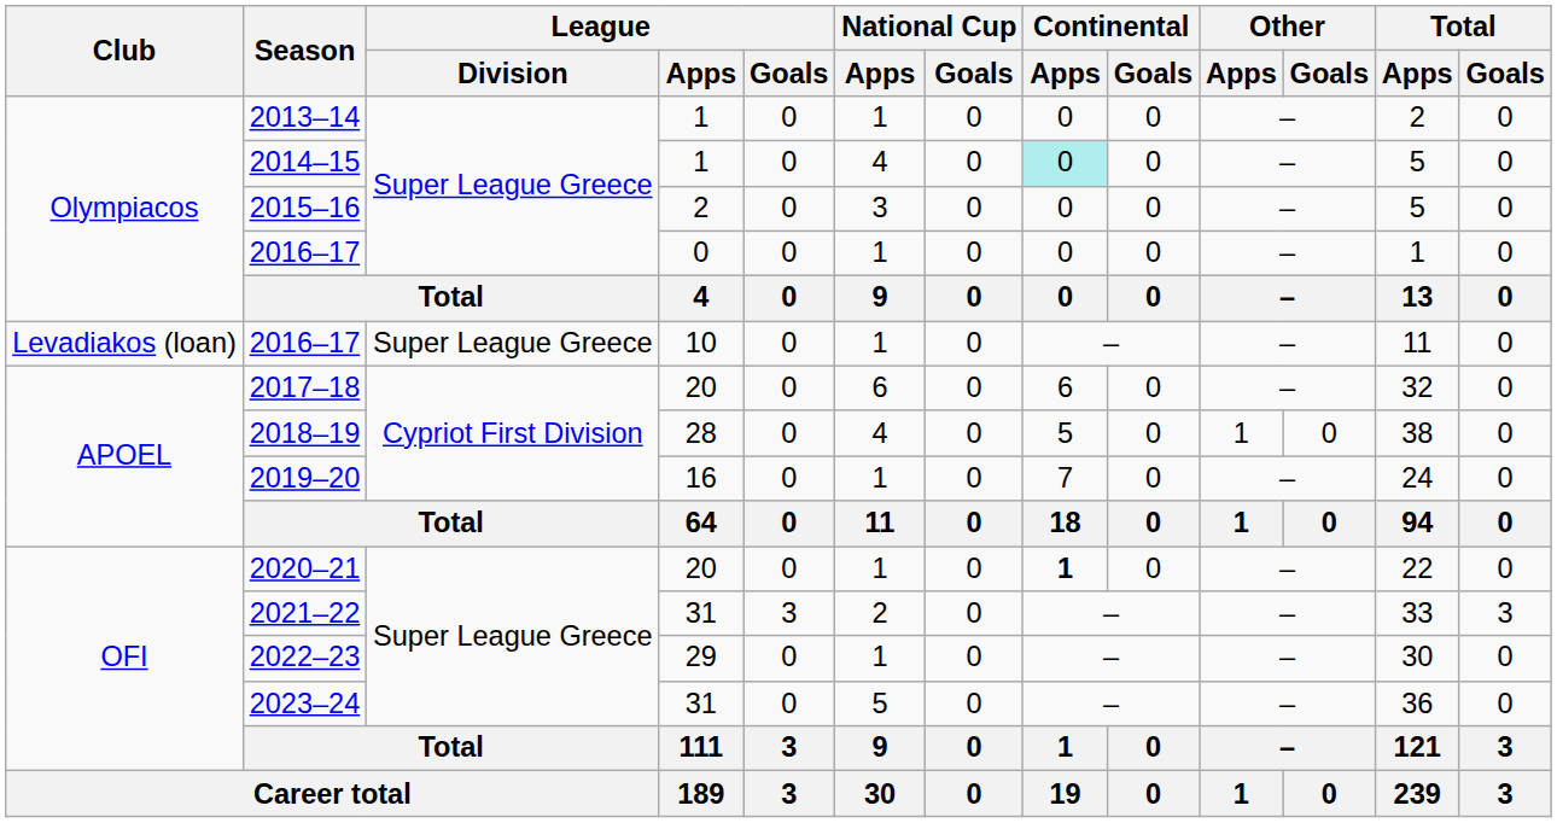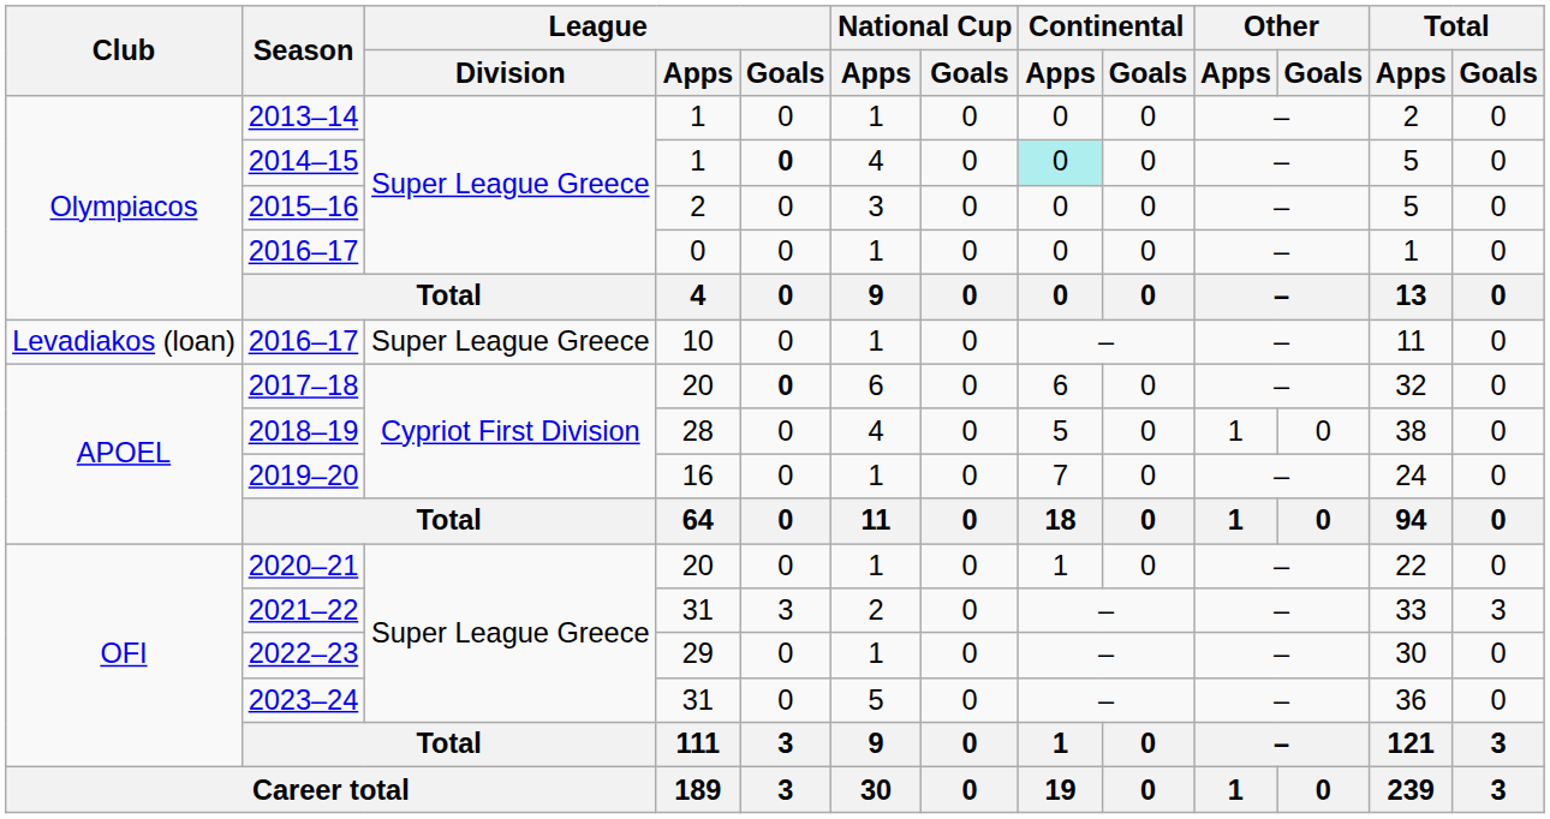2014–15 | League / Goals: normal -> bold
2017–18 | League / Goals: normal -> bold
2020–21 | Continental / Apps: bold -> normal
